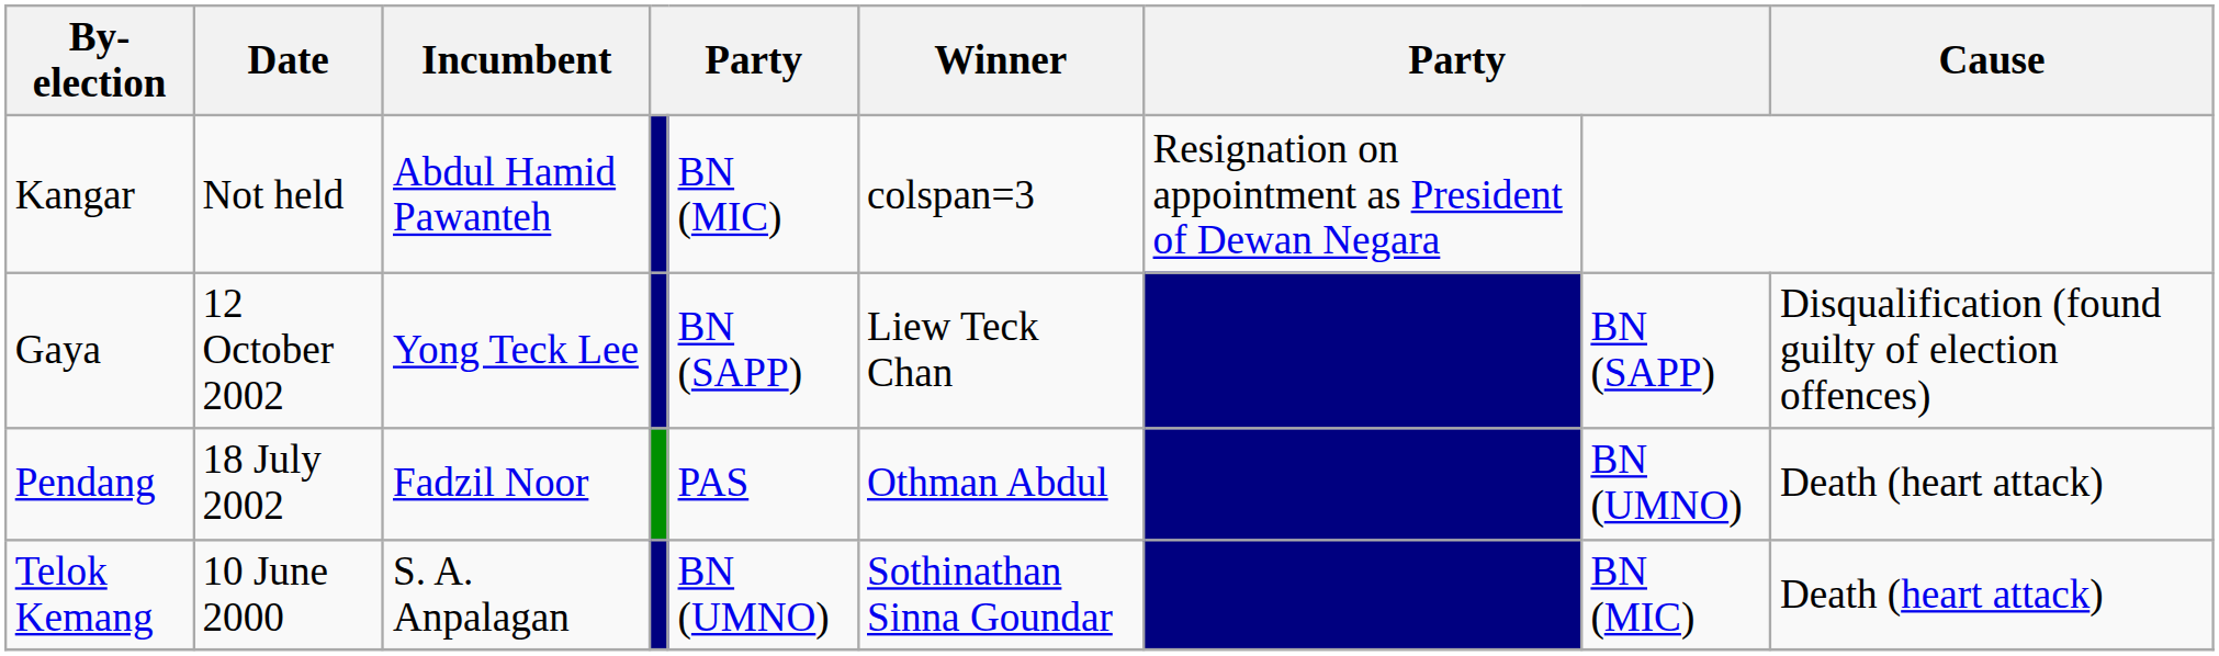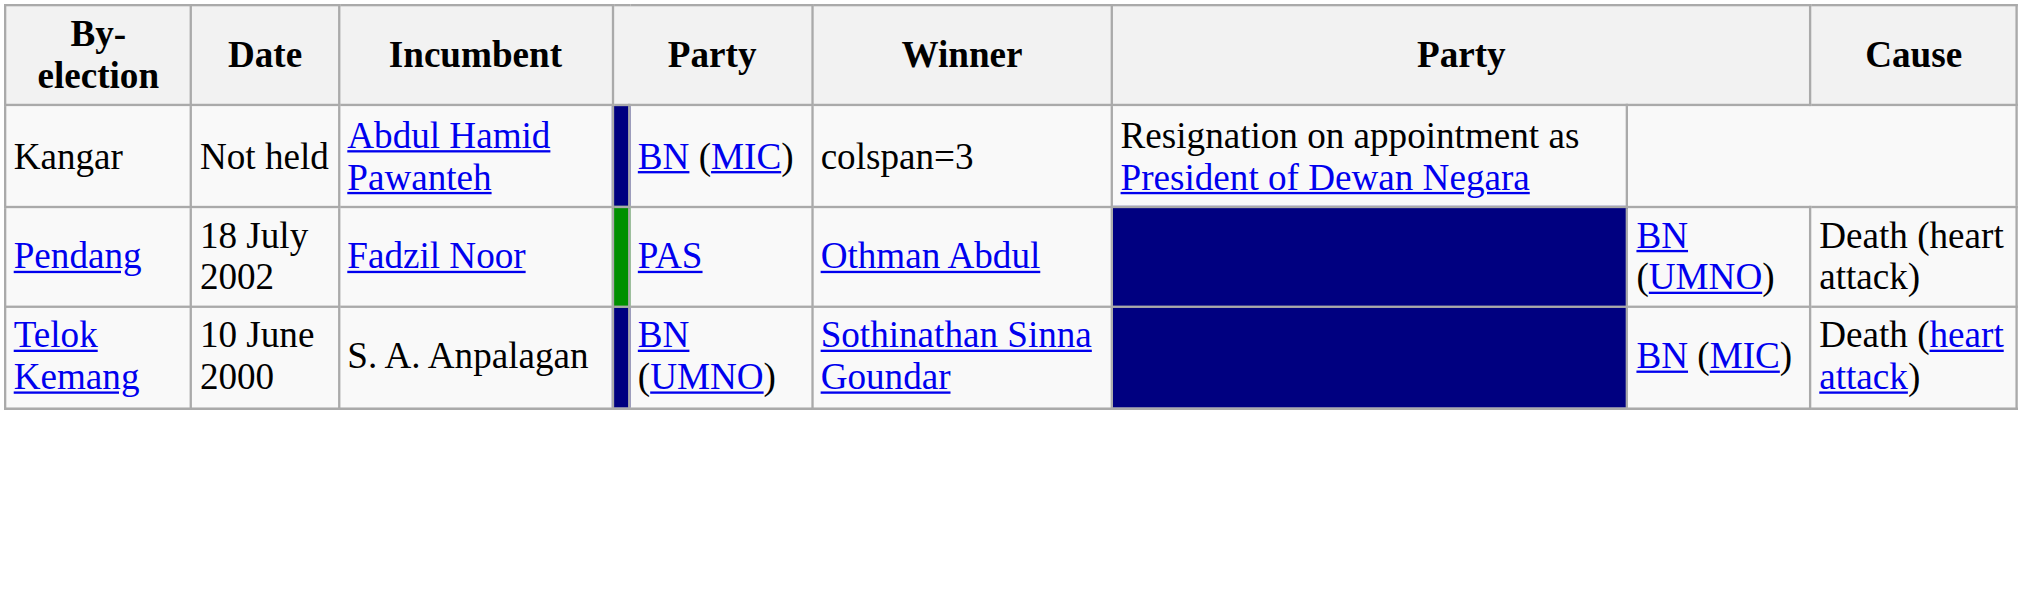- row: Gaya | 12 October 2002 | Yong Teck Lee | BN (SAPP) | Liew Teck Chan | BN (SAPP) | Disqualification (found guilty of election offences)
